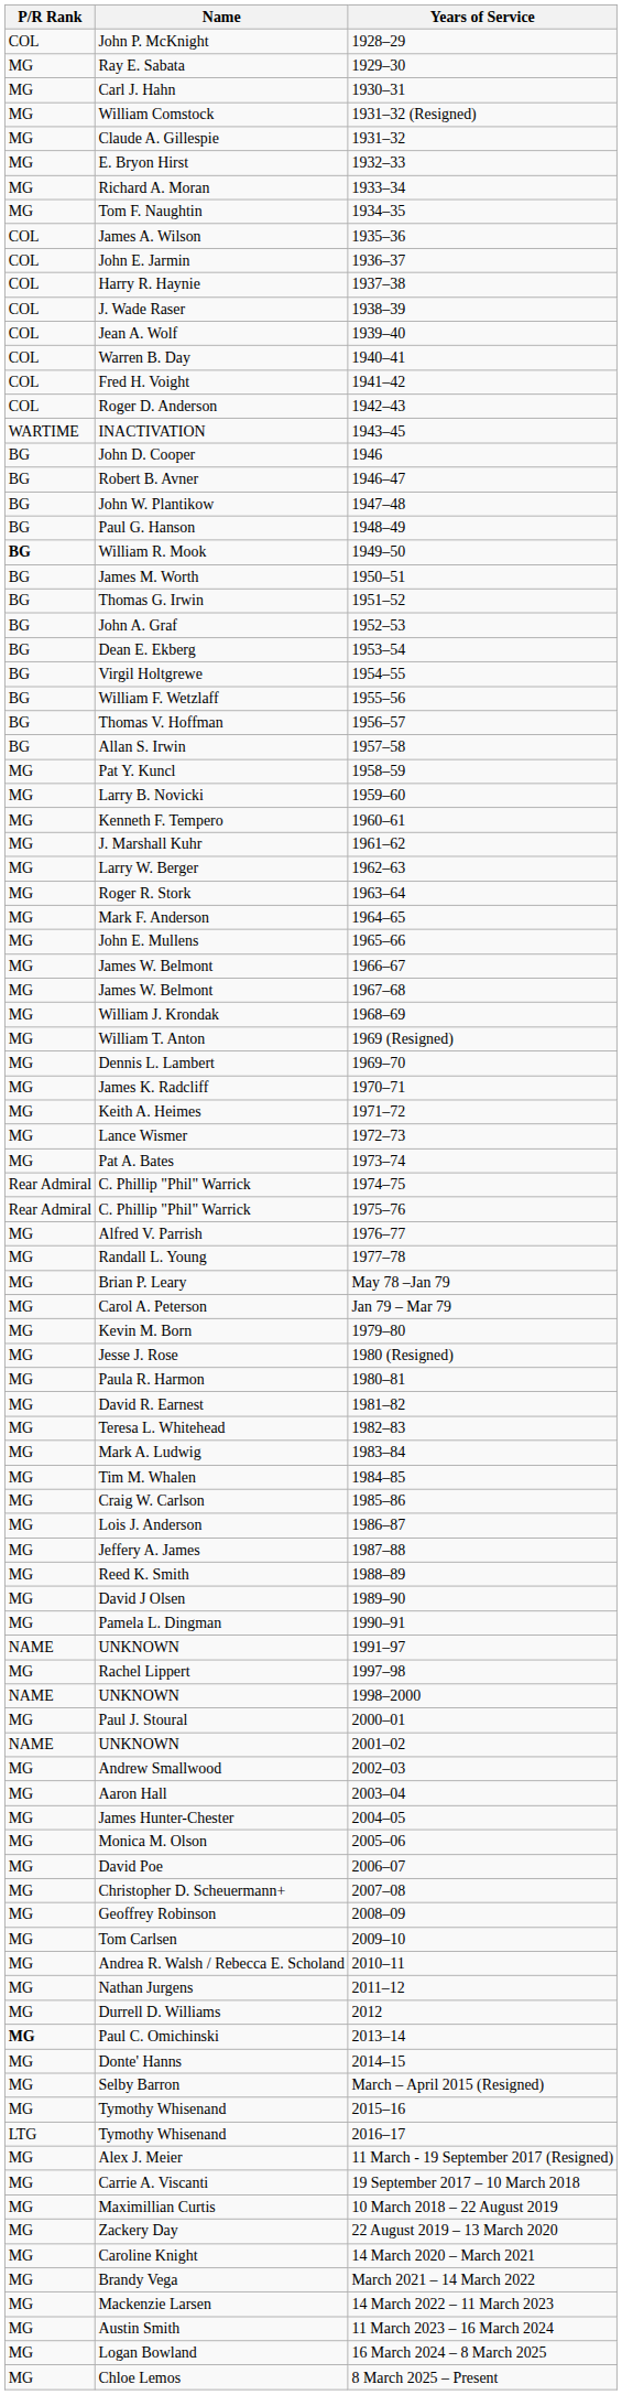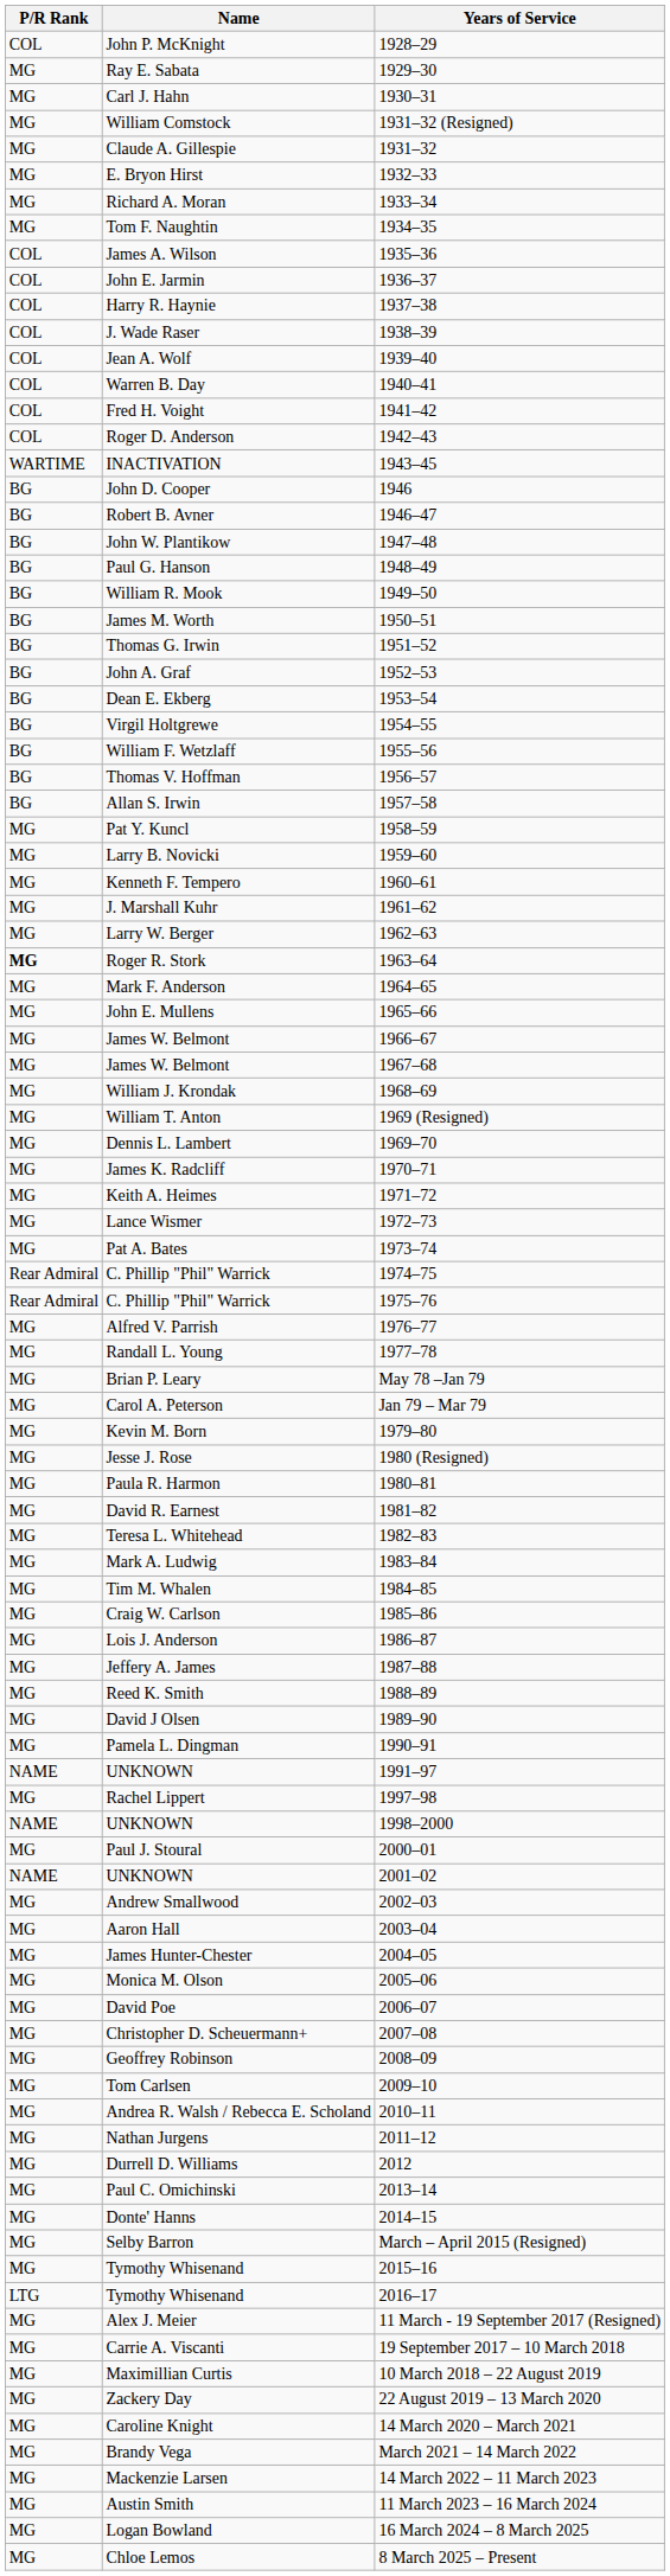William R. Mook | P/R Rank: bold -> normal
Roger R. Stork | P/R Rank: normal -> bold
Paul C. Omichinski | P/R Rank: bold -> normal
